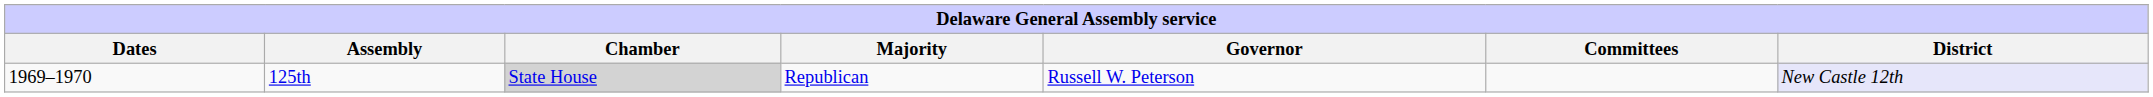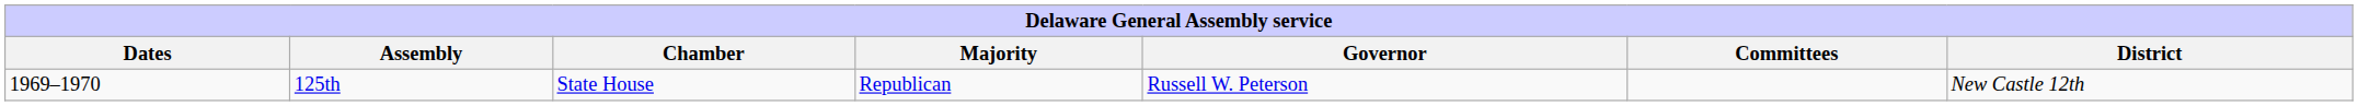125th | Chamber: lightgrey background -> no background
125th | District: lavender background -> no background
